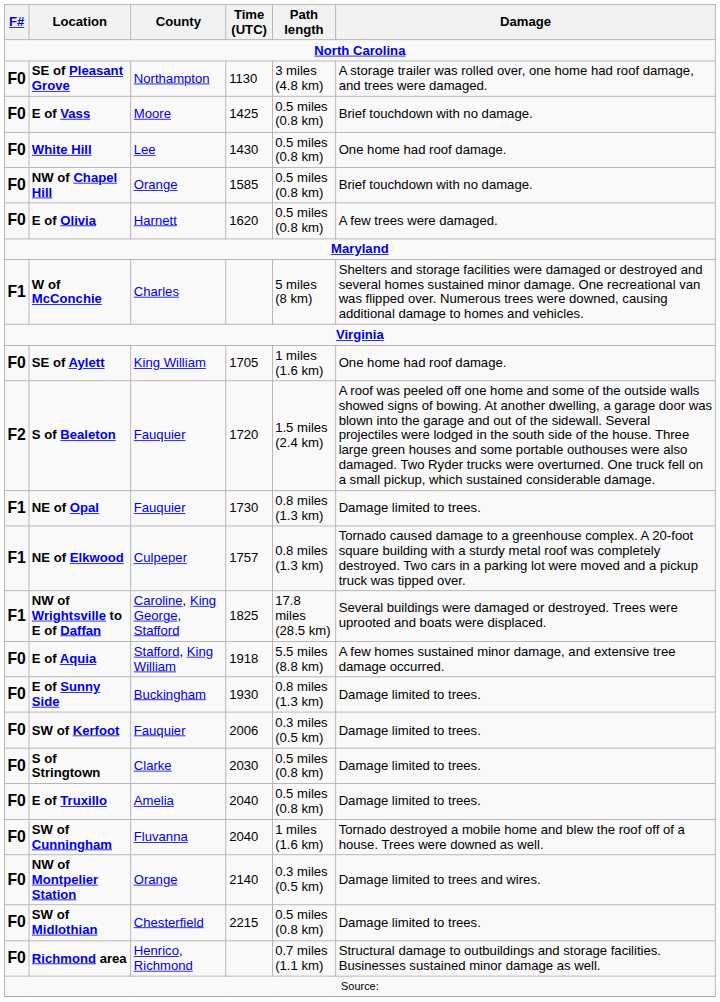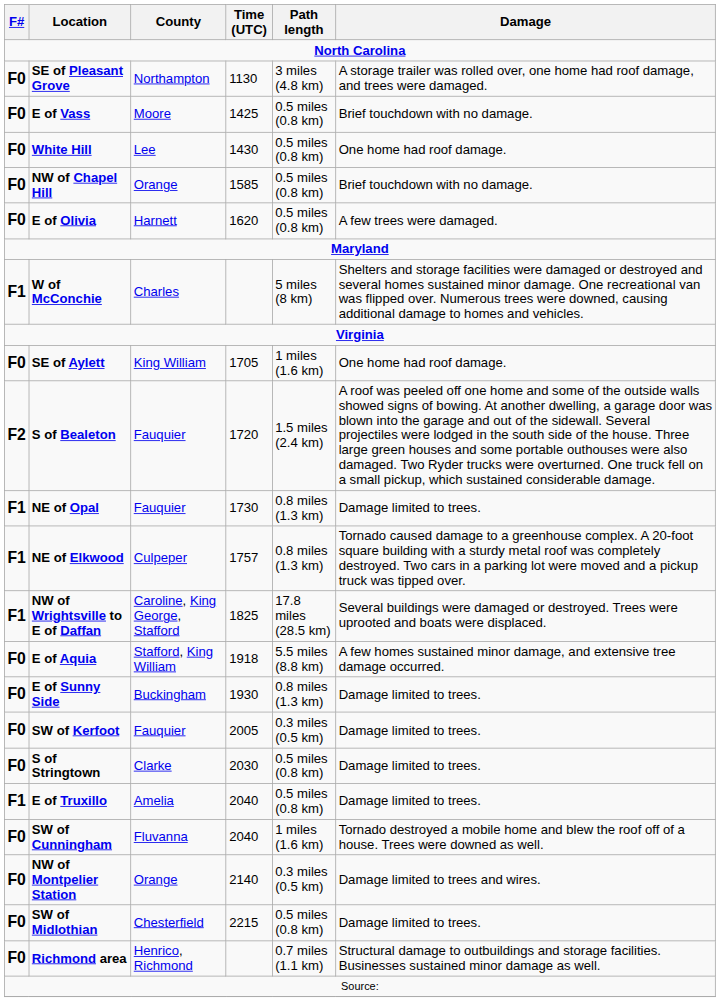SW of Kerfoot | Time (UTC): 2006 -> 2005
E of Truxillo | F#: F0 -> F1
